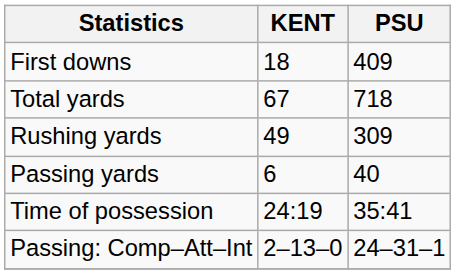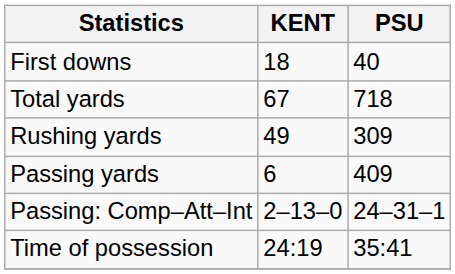First downs | PSU: 409 -> 40
Passing yards | PSU: 40 -> 409
rows swapped: Passing: Comp–Att–Int <-> Time of possession
